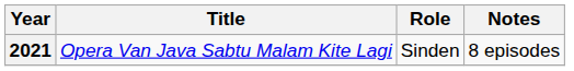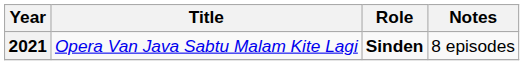2021 | Role: normal -> bold
